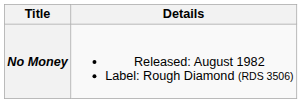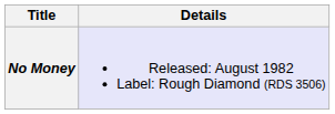No Money | Details: no background -> lavender background
